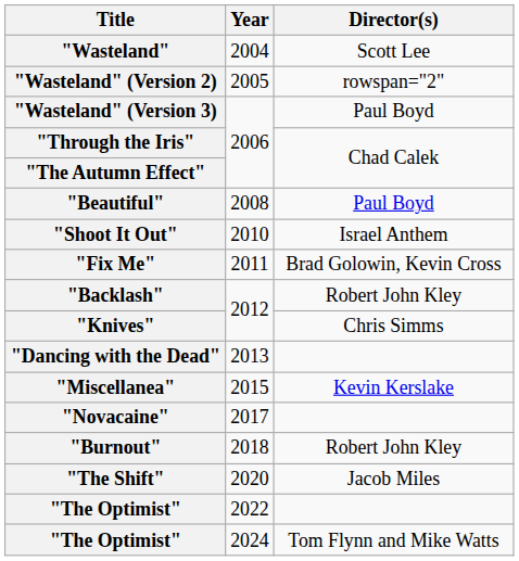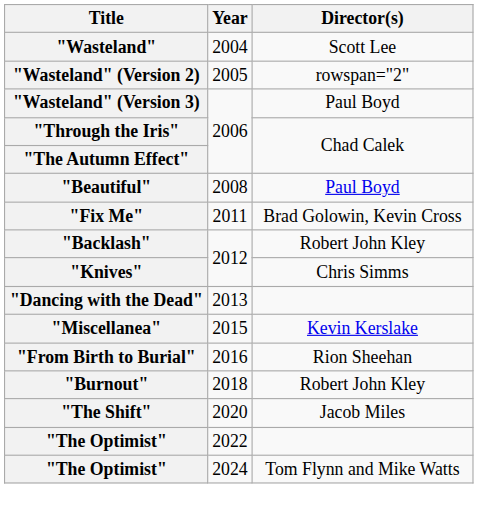- row: "Shoot It Out" | 2010 | Israel Anthem
+ row: "From Birth to Burial" | 2016 | Rion Sheehan
- row: "Novacaine" | 2017
